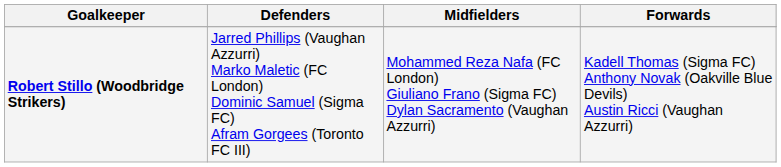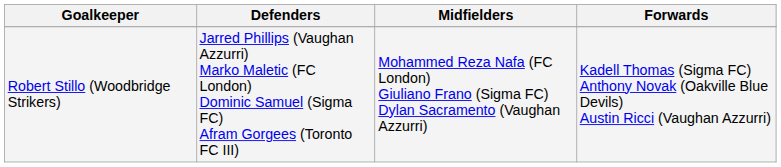Robert Stillo (Woodbridge Strikers) | Goalkeeper: bold -> normal
